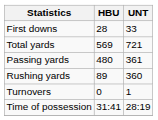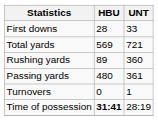rows swapped: Rushing yards <-> Passing yards
Time of possession | HBU: normal -> bold
